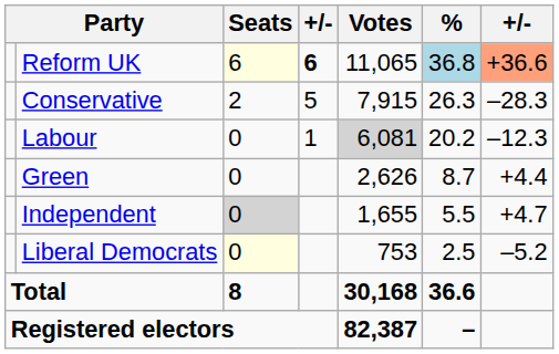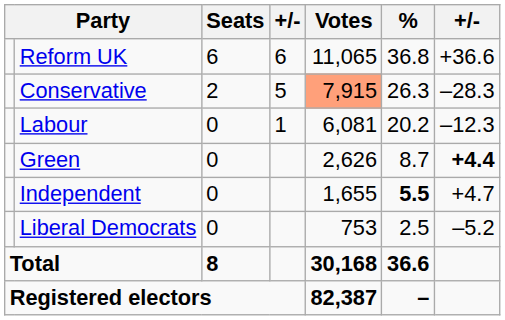Reform UK | Seats: lightyellow background -> no background
Reform UK | column 4: bold -> normal
Reform UK | %: lightblue background -> no background
Reform UK | column 7: lightsalmon background -> no background
Conservative | Votes: no background -> lightsalmon background
Labour | Votes: lightgrey background -> no background
Green | column 7: normal -> bold
Independent | Seats: lightgrey background -> no background
Independent | %: normal -> bold
Liberal Democrats | Seats: lightyellow background -> no background
